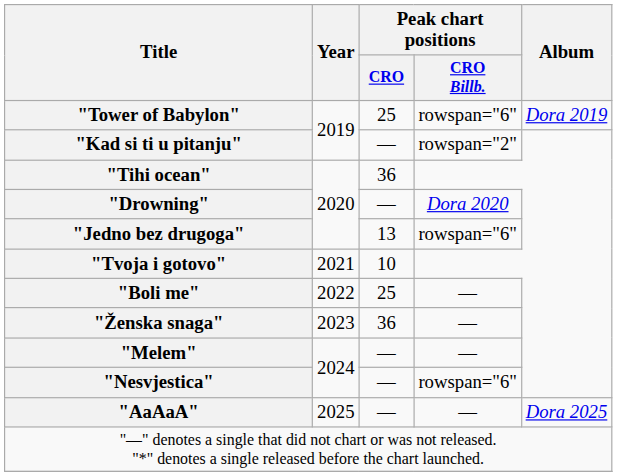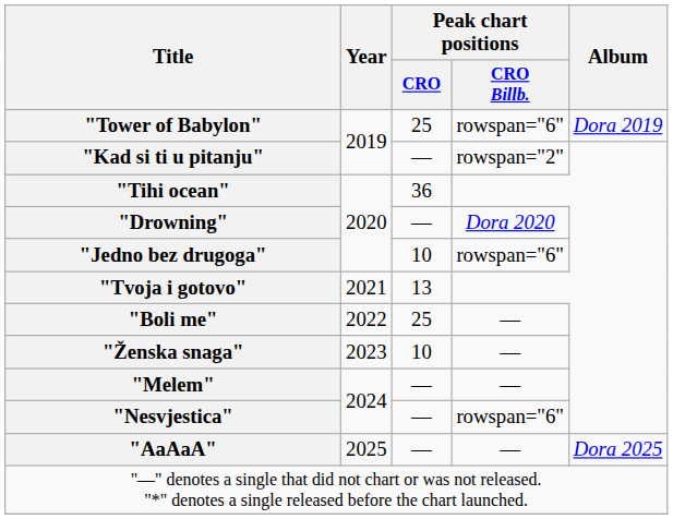"Jedno bez drugoga" | Peak chart positions / CRO: 13 -> 10
"Tvoja i gotovo" | Peak chart positions / CRO: 10 -> 13
"Ženska snaga" | Peak chart positions / CRO: 36 -> 10
